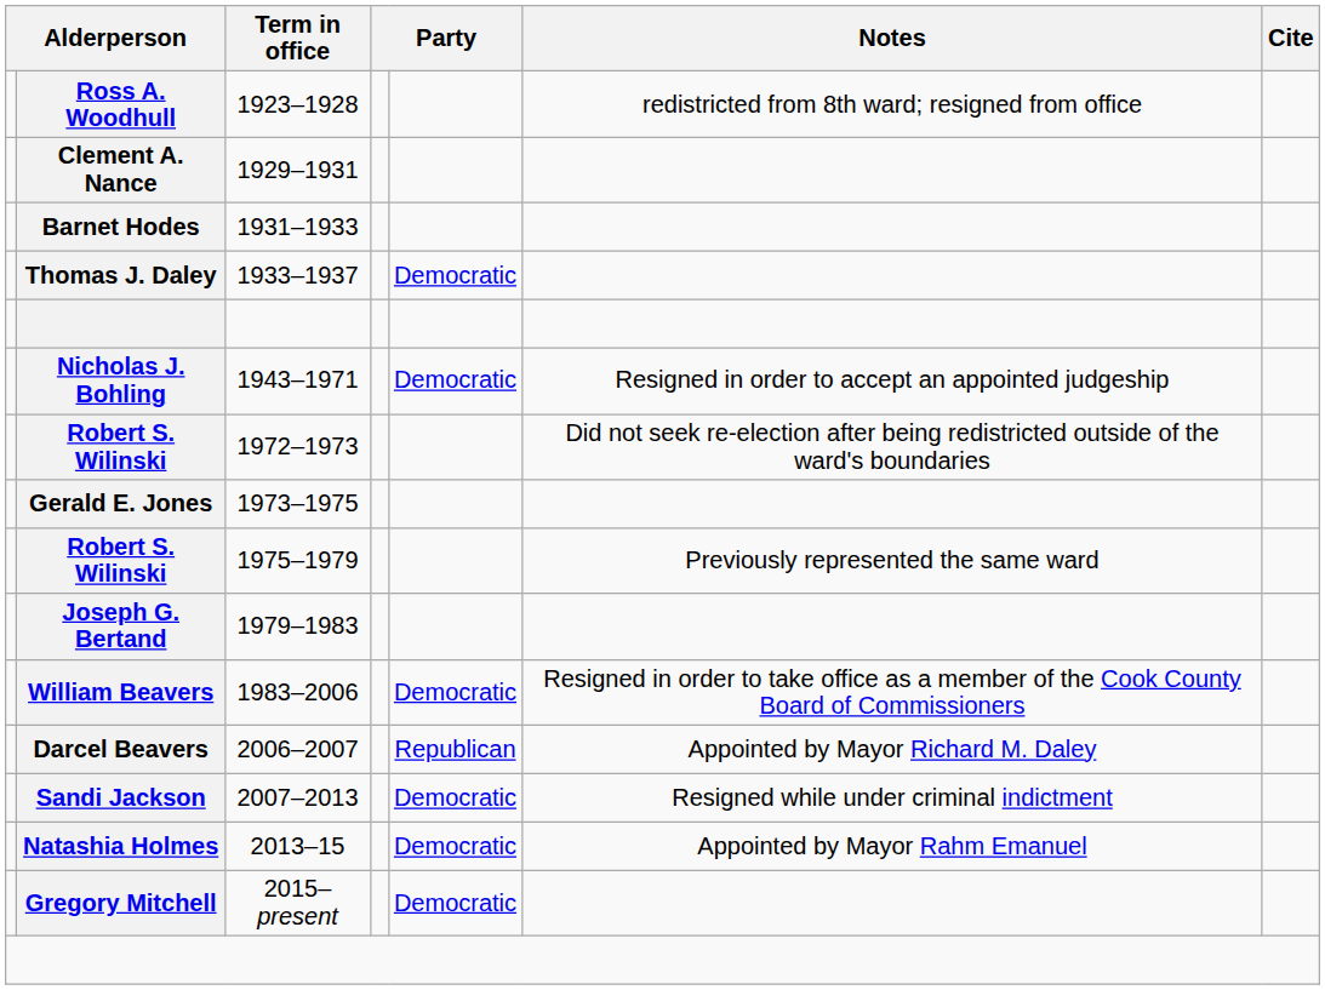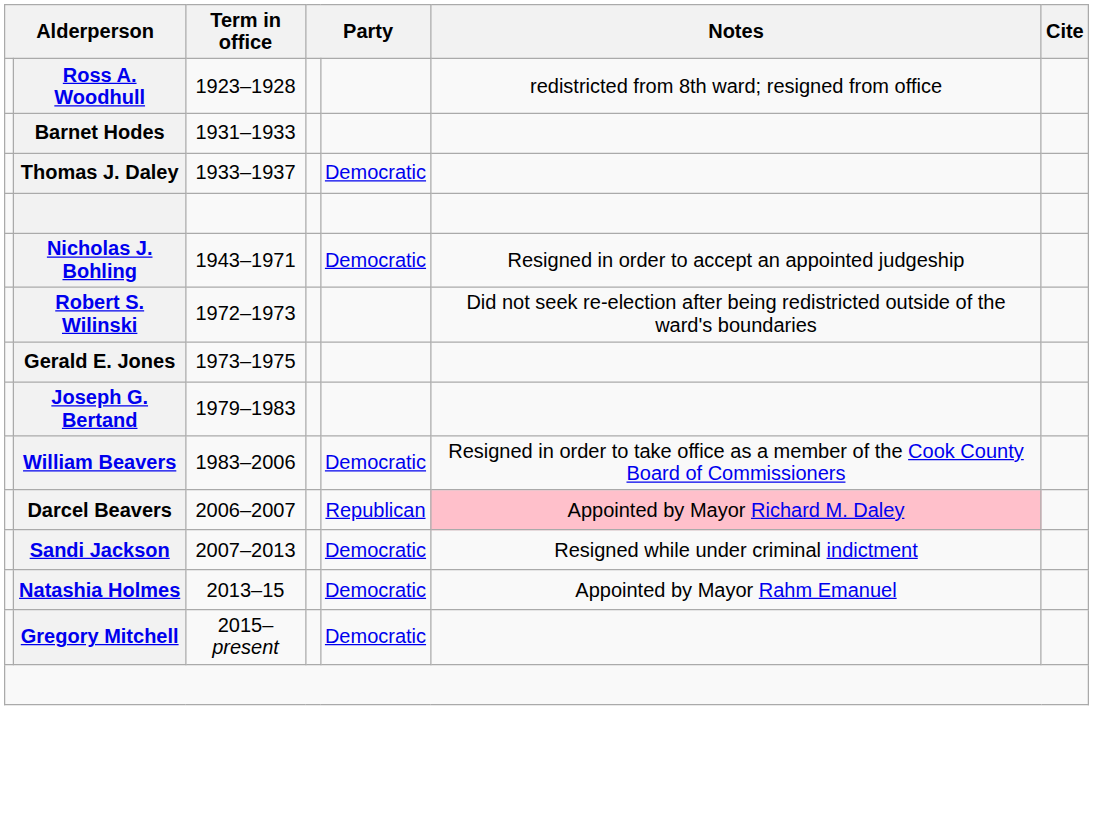- row: Clement A. Nance | 1929–1931
- row: Robert S. Wilinski | 1975–1979 | Previously represented the same ward
Darcel Beavers | Notes: no background -> pink background
